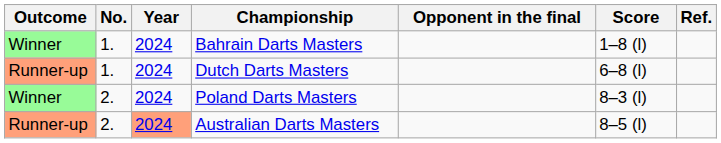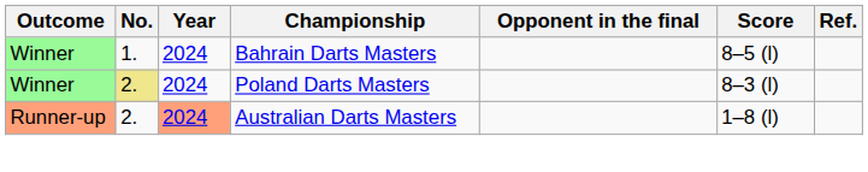Bahrain Darts Masters | Score: 1–8 (l) -> 8–5 (l)
- row: Runner-up | 1. | 2024 | Dutch Darts Masters | 6–8 (l)
Poland Darts Masters | No.: no background -> khaki background
Australian Darts Masters | Score: 8–5 (l) -> 1–8 (l)
